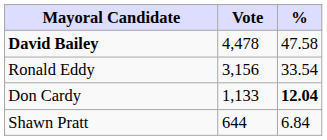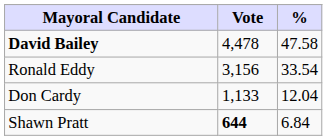Don Cardy | %: bold -> normal
Shawn Pratt | Vote: normal -> bold
